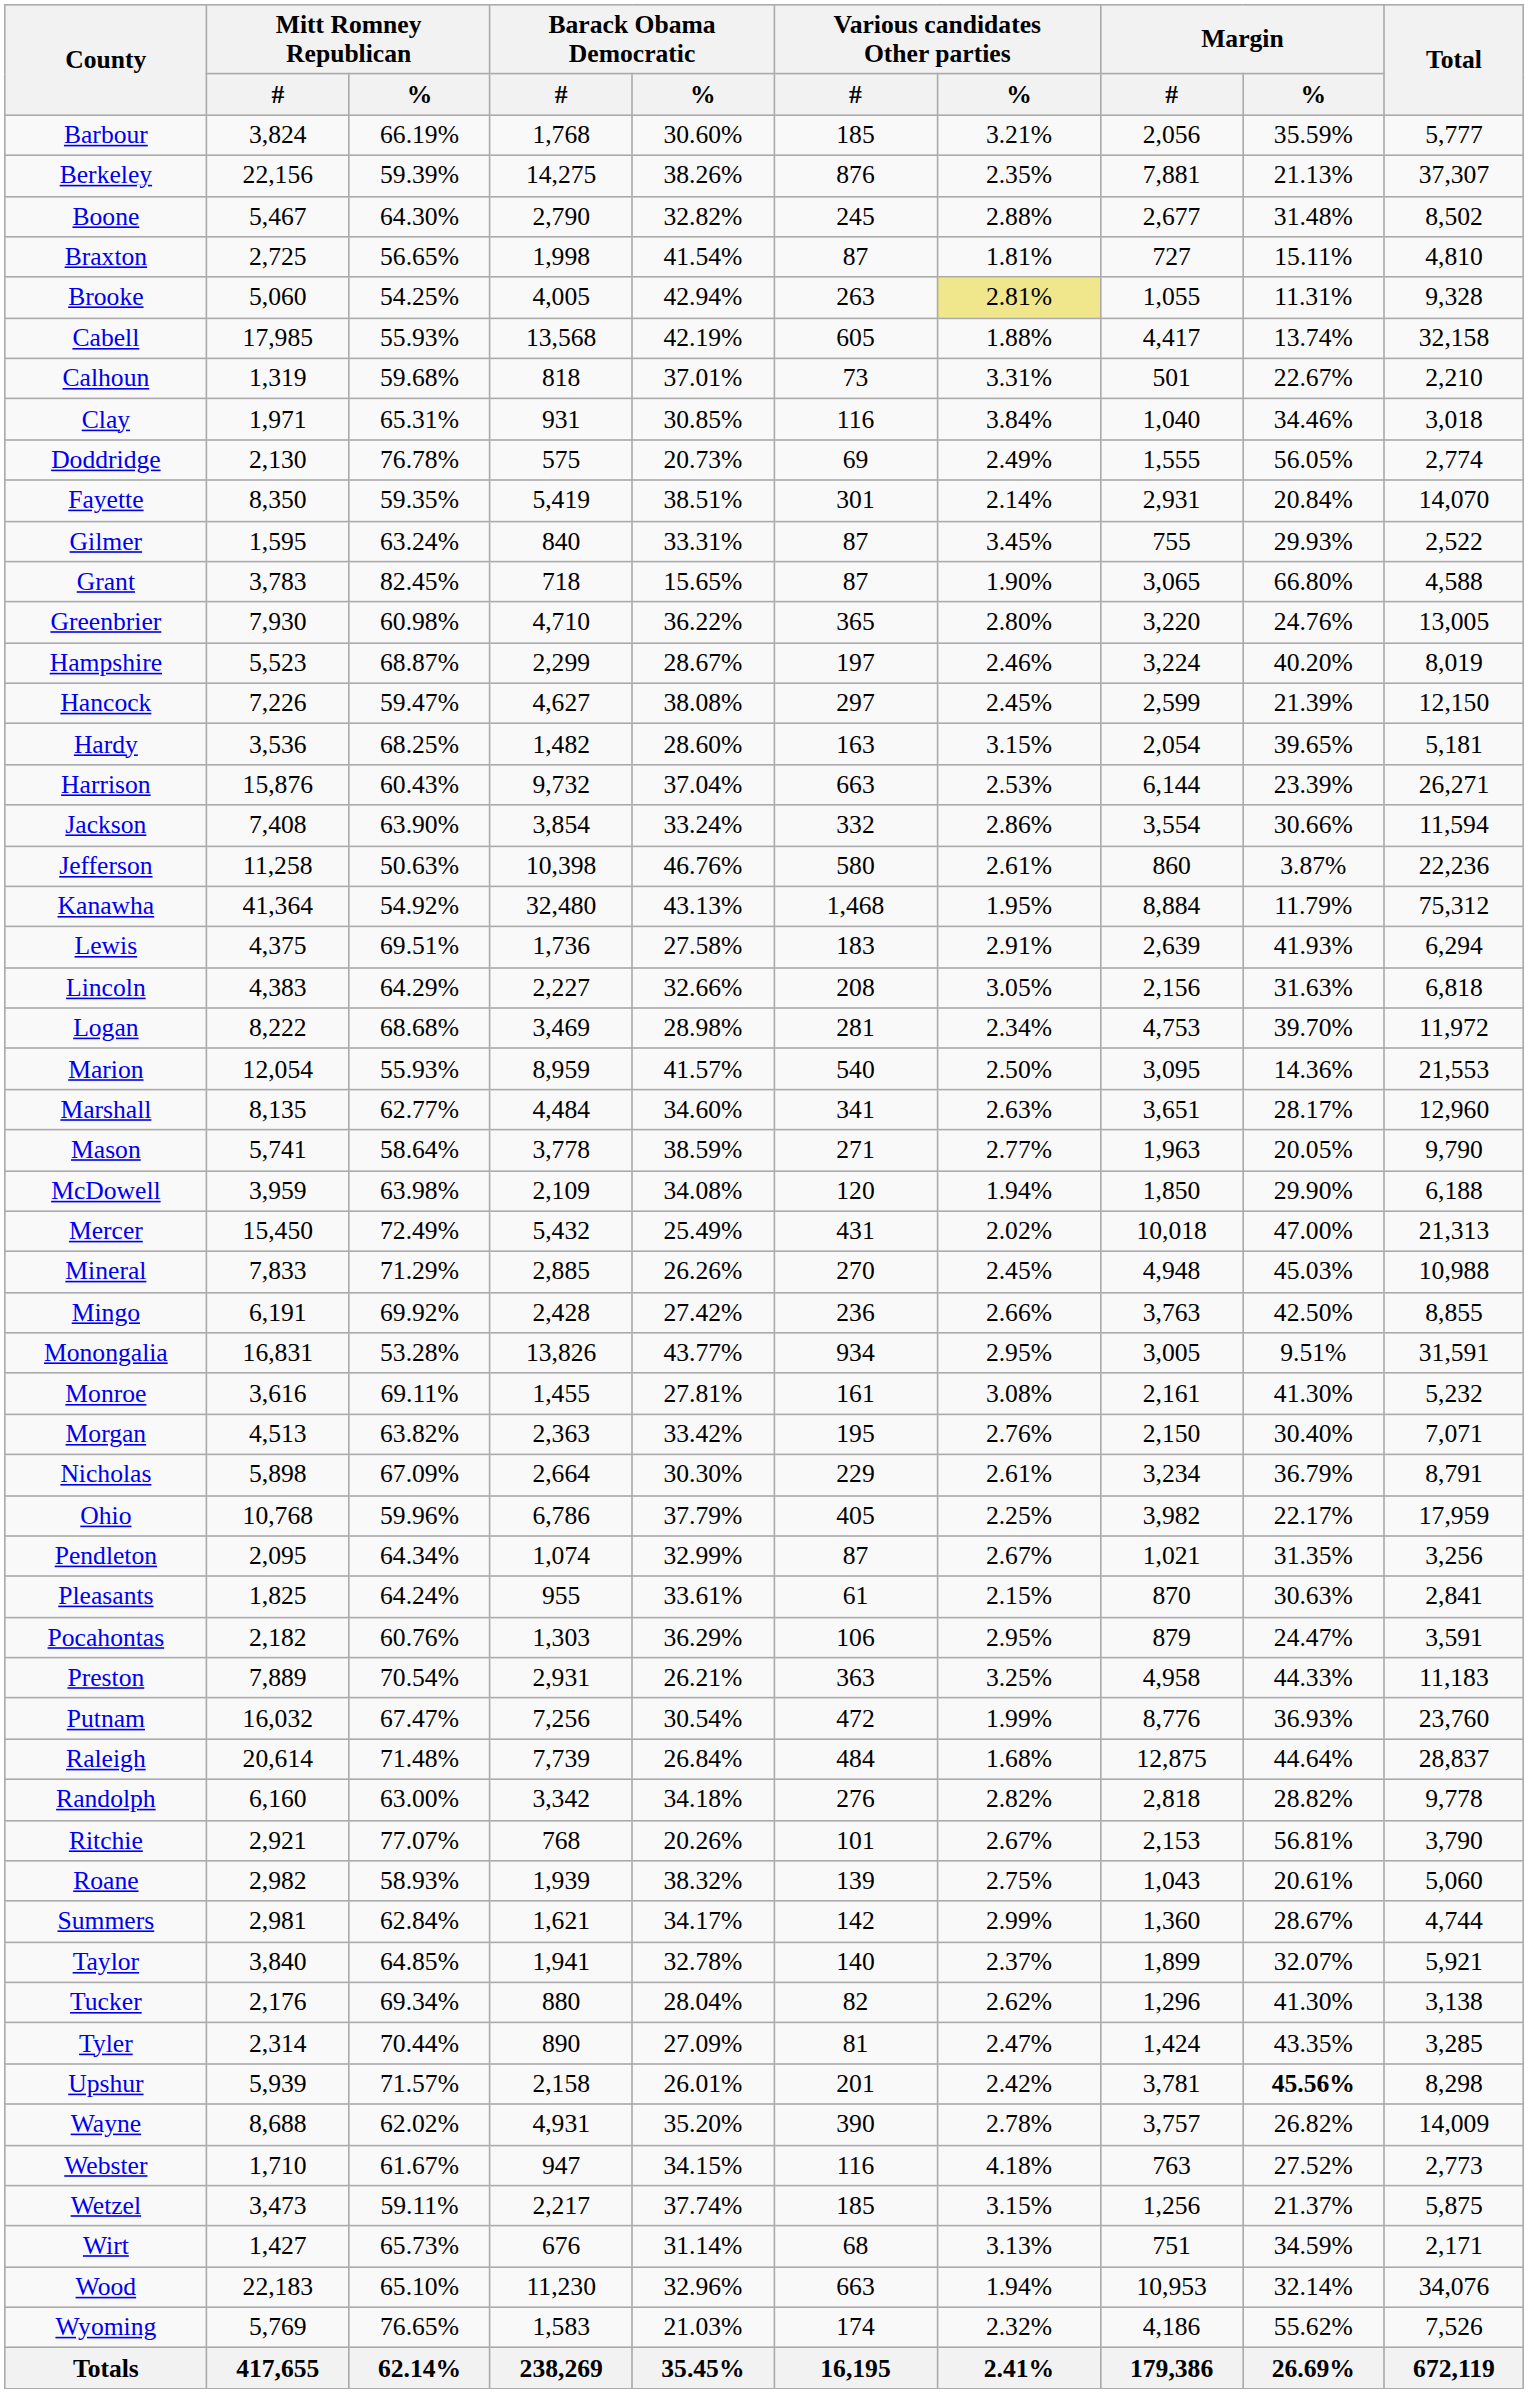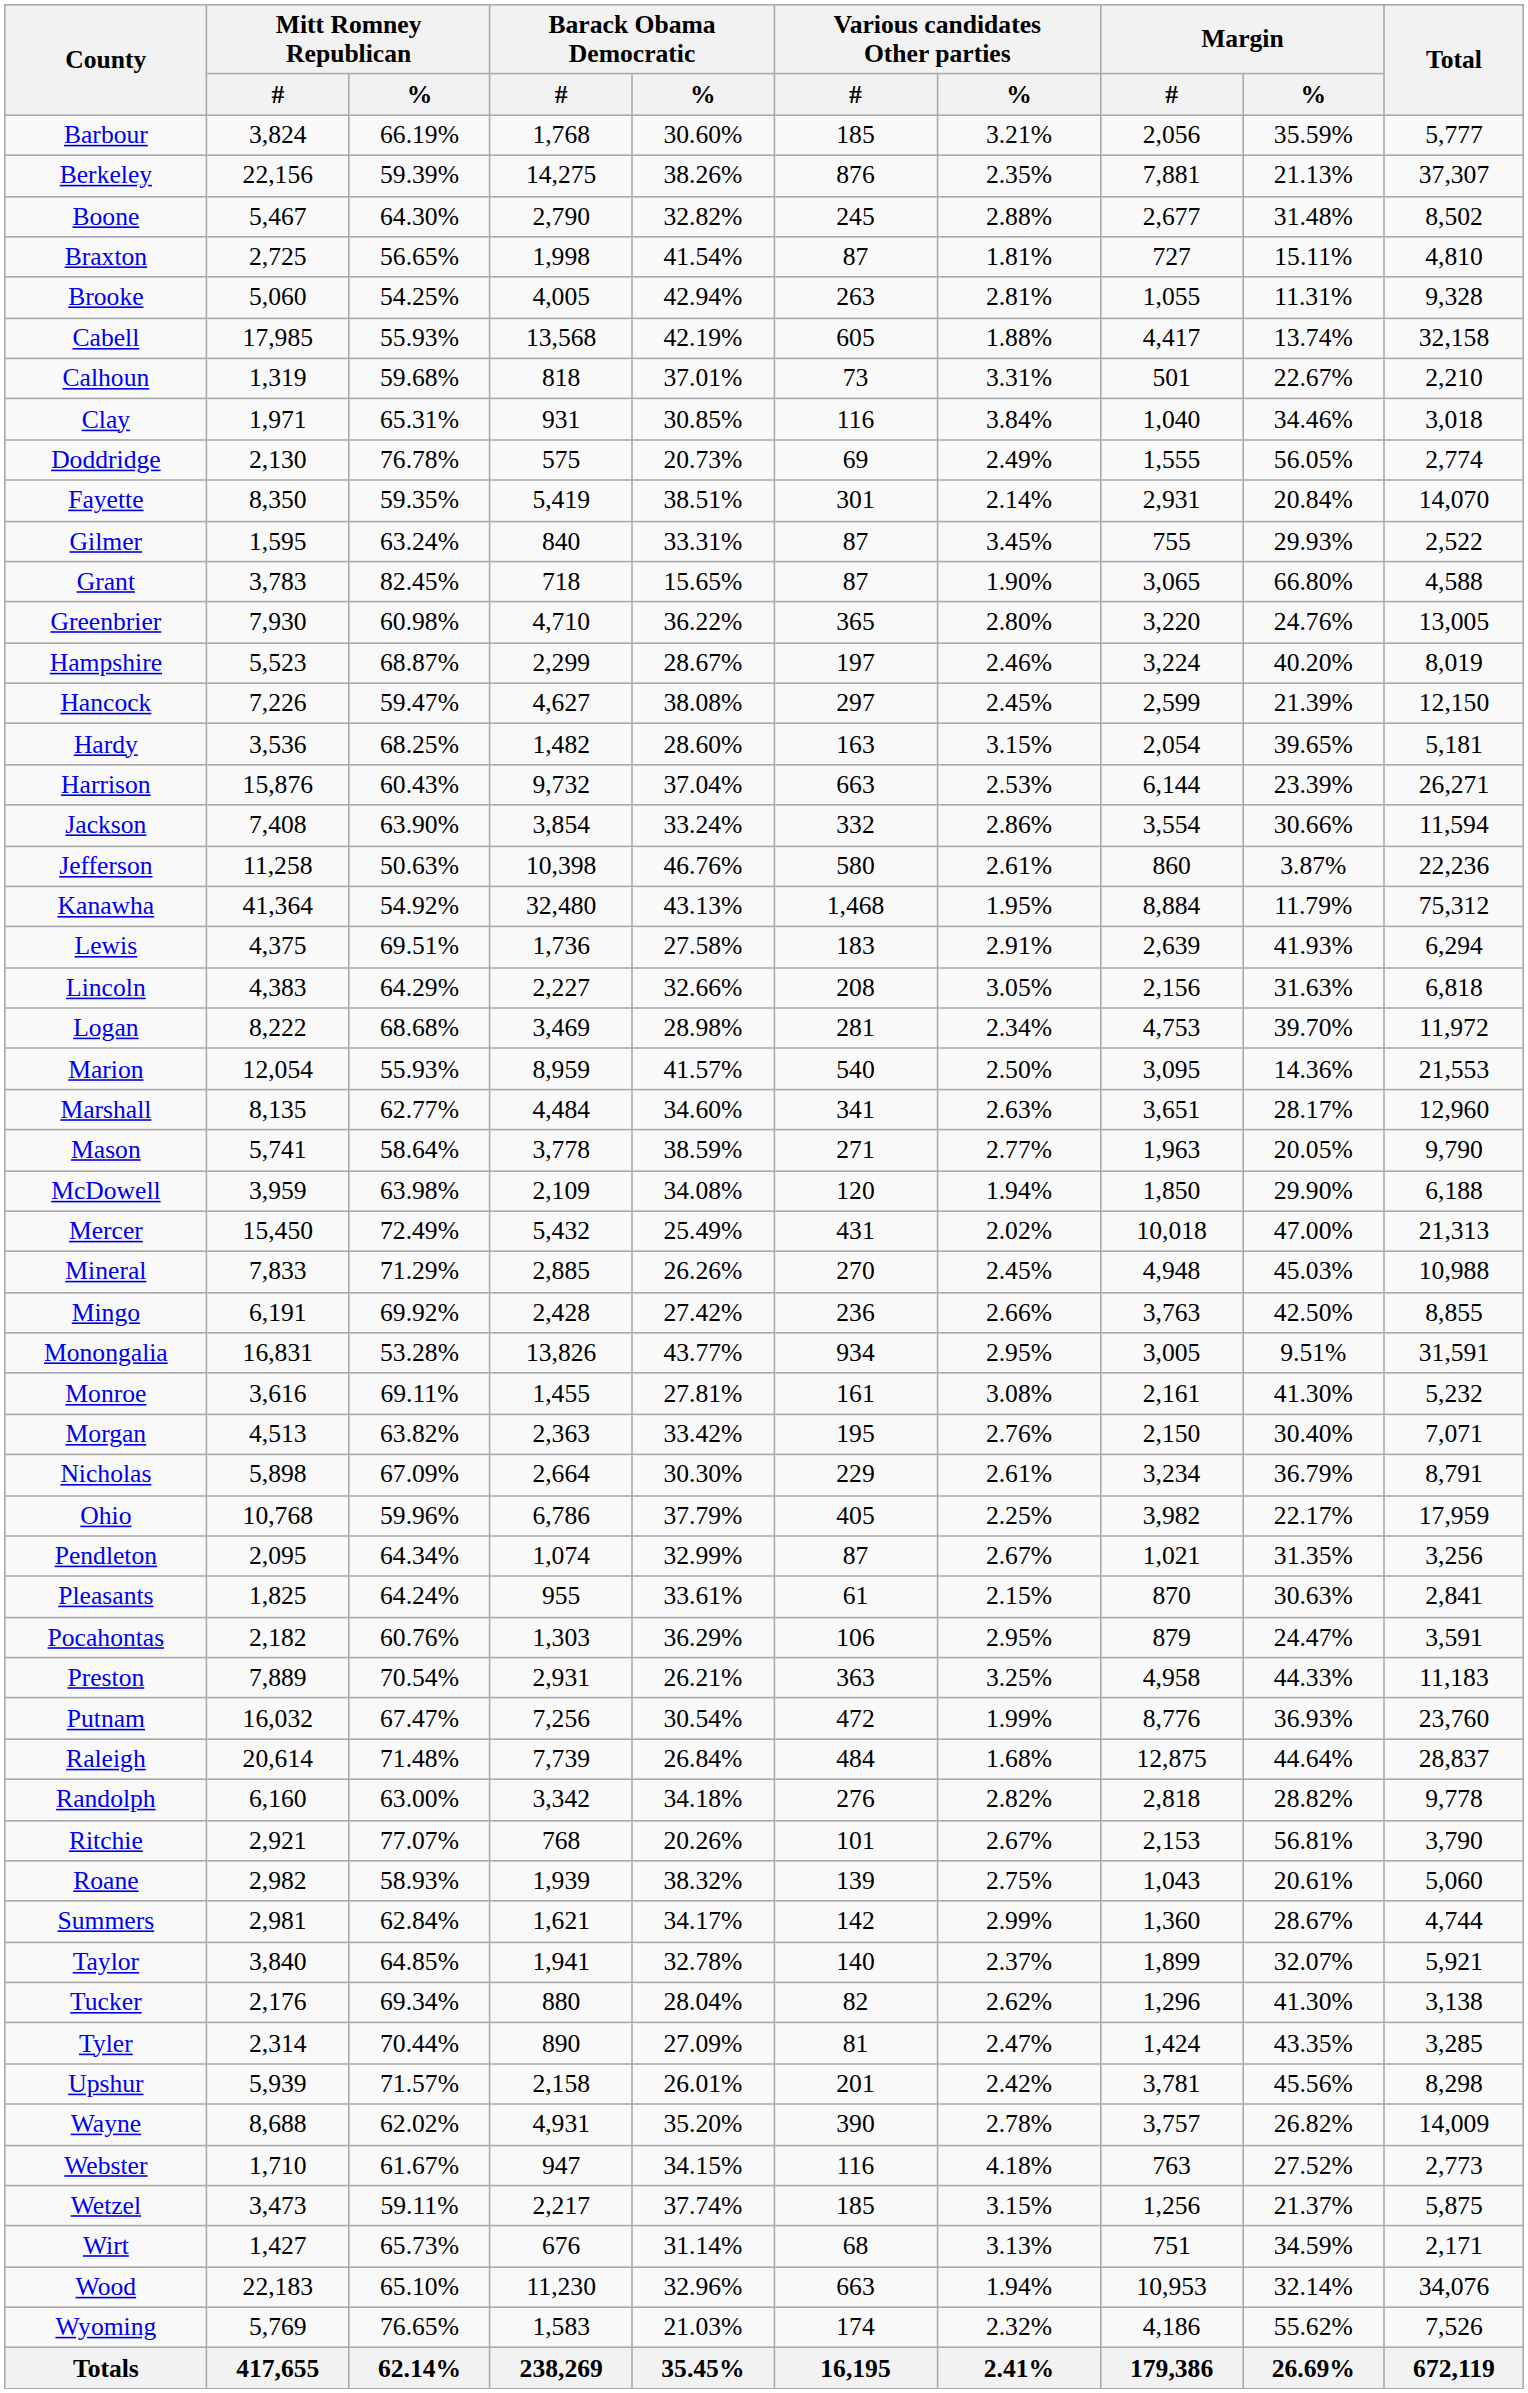Brooke | Various candidates Other parties / %: khaki background -> no background
Upshur | Margin / %: bold -> normal
